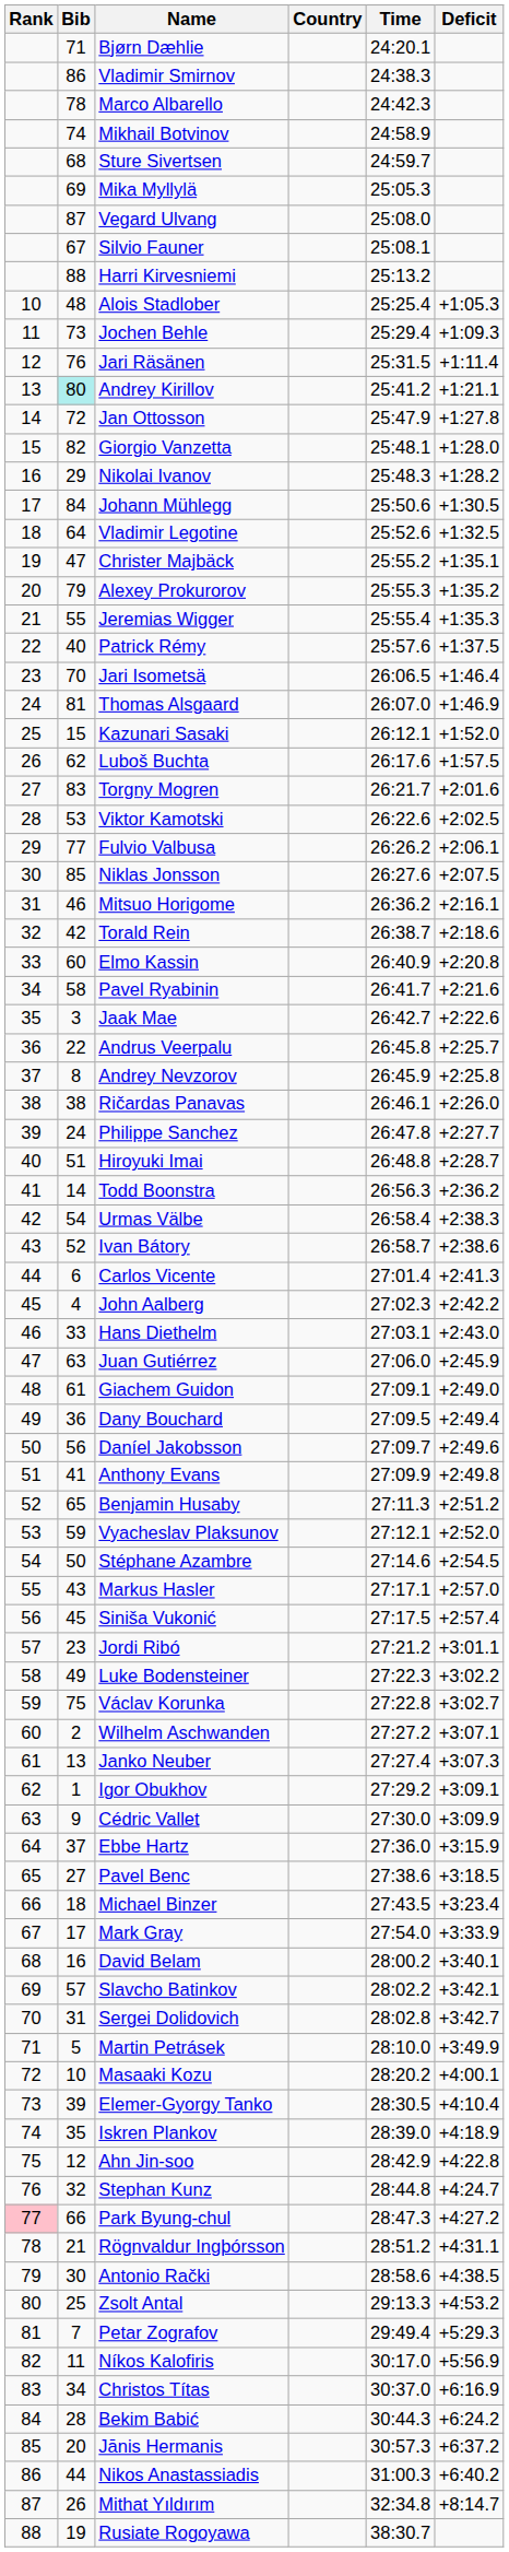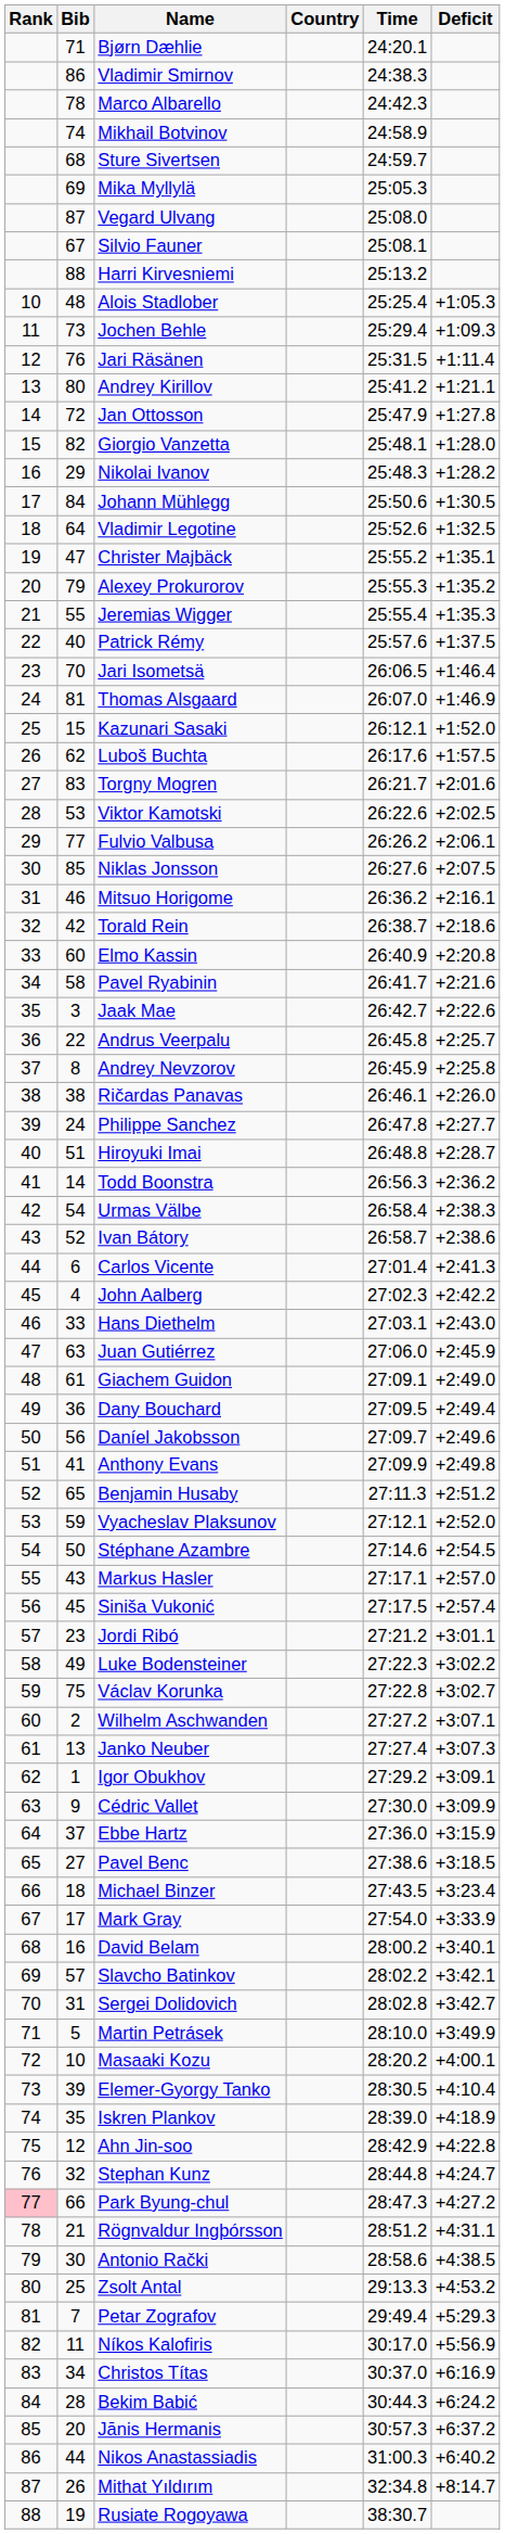Andrey Kirillov | Bib: paleturquoise background -> no background
